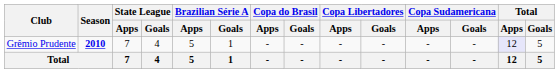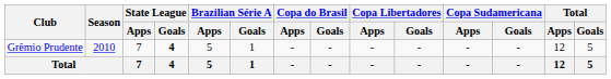Grêmio Prudente | Season: bold -> normal
Grêmio Prudente | State League / Goals: normal -> bold
Grêmio Prudente | Total / Apps: lavender background -> no background
